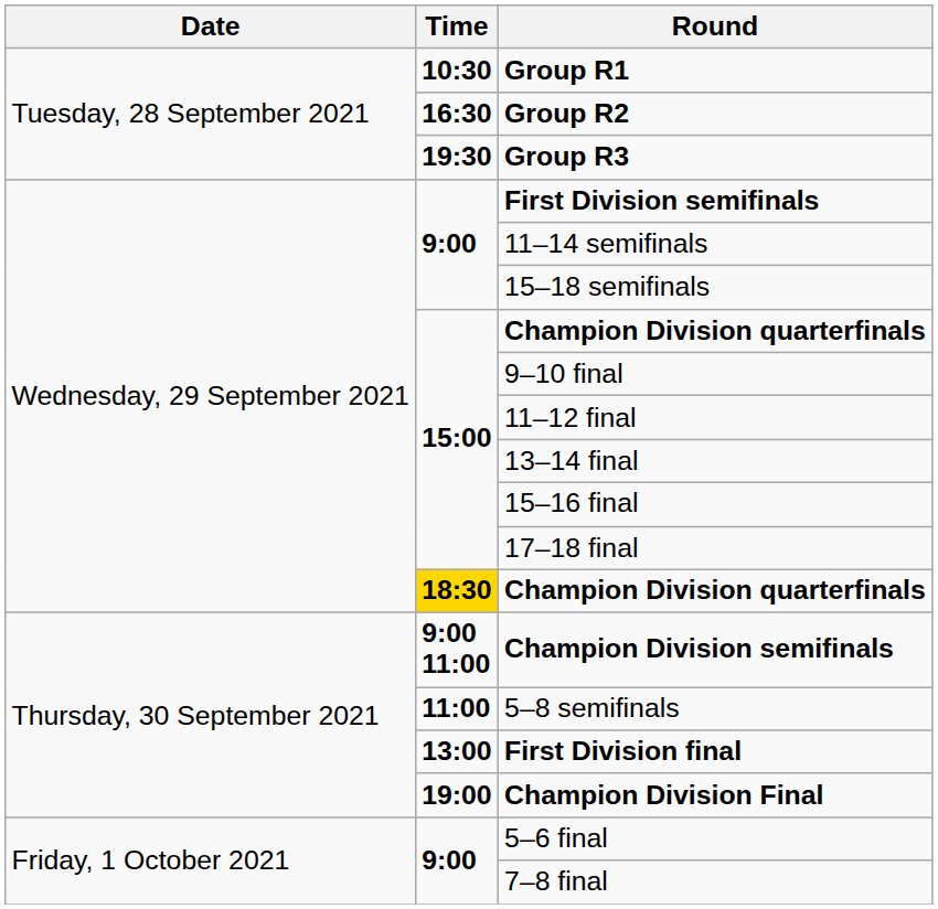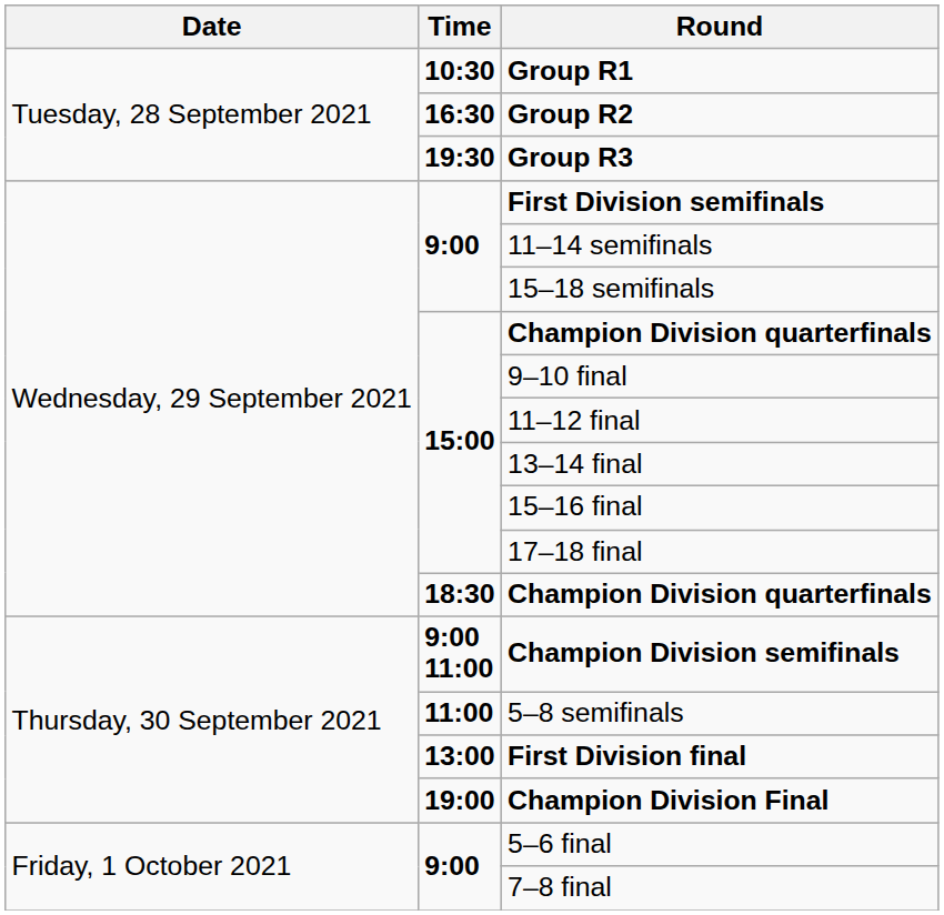18:30 / Champion Division quarterfinals | Time: gold background -> no background
